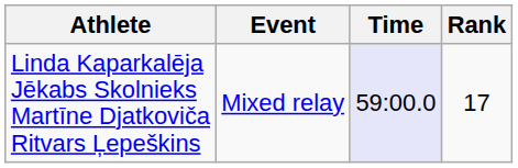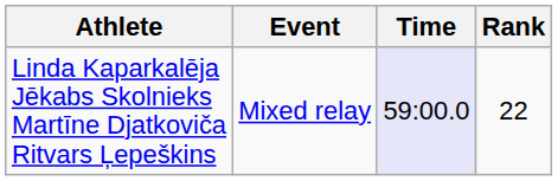row 2 | Rank: 17 -> 22
